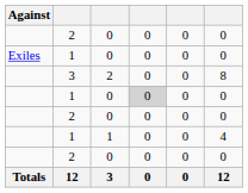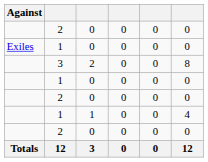row 5 | column 4: lightgrey background -> no background
